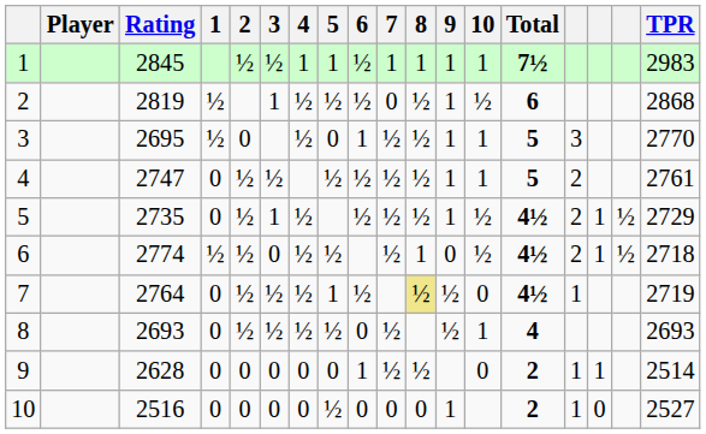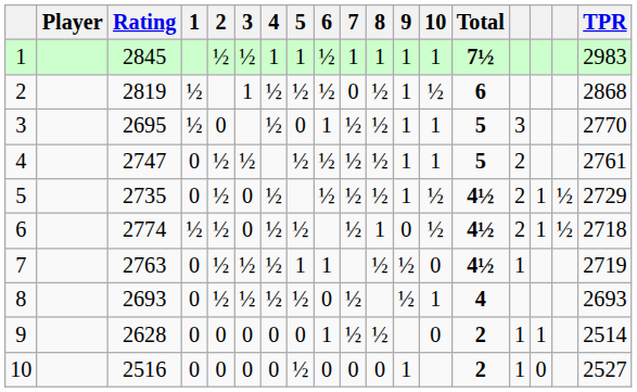row 6 | 3: 1 -> 0
row 8 | Rating: 2764 -> 2763
row 8 | 6: ½ -> 1
row 8 | 8: khaki background -> no background
